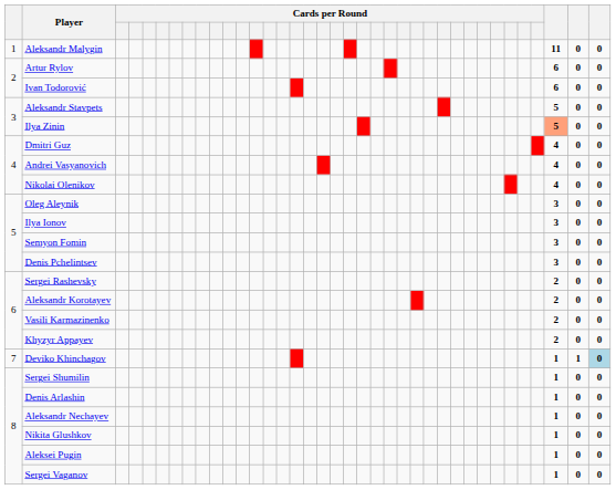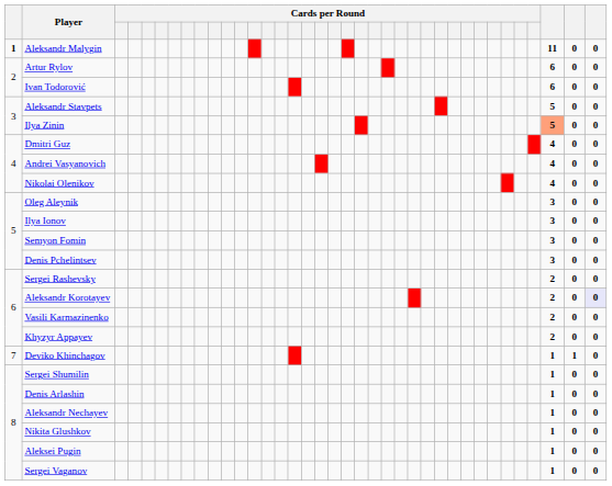Aleksandr Malygin | column 1: normal -> bold
Aleksandr Korotayev | column 37: no background -> lavender background
Deviko Khinchagov | column 37: lightblue background -> no background
